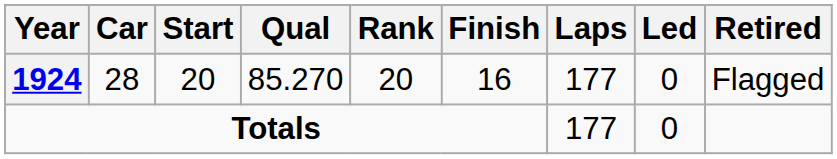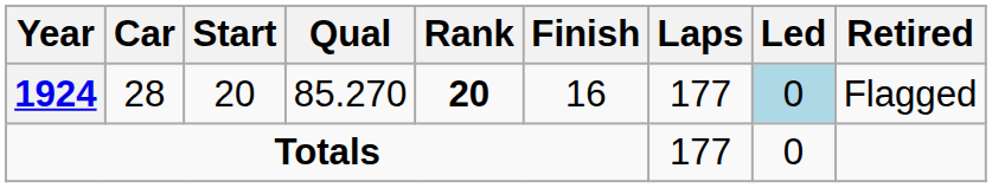1924 | Rank: normal -> bold
1924 | Led: no background -> lightblue background
